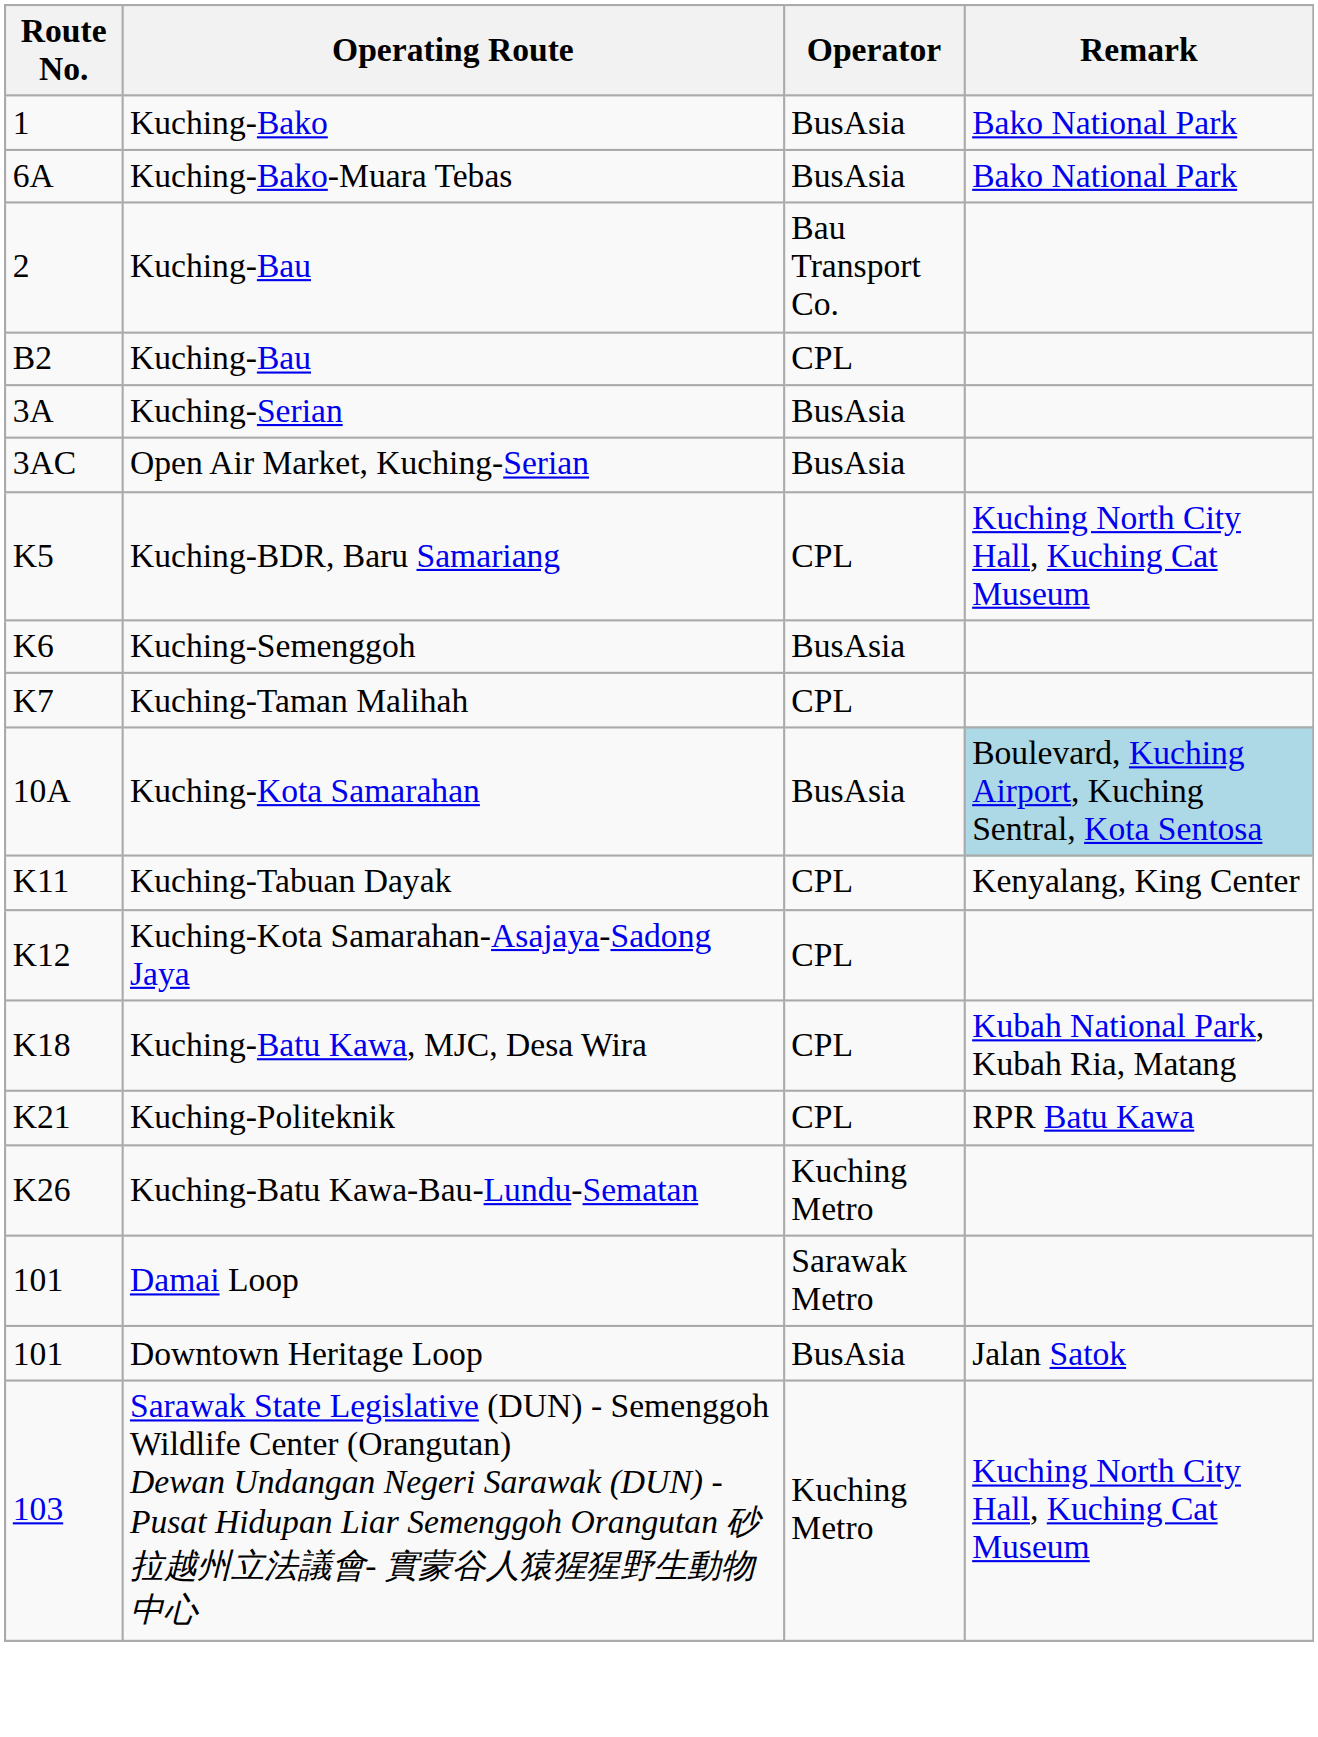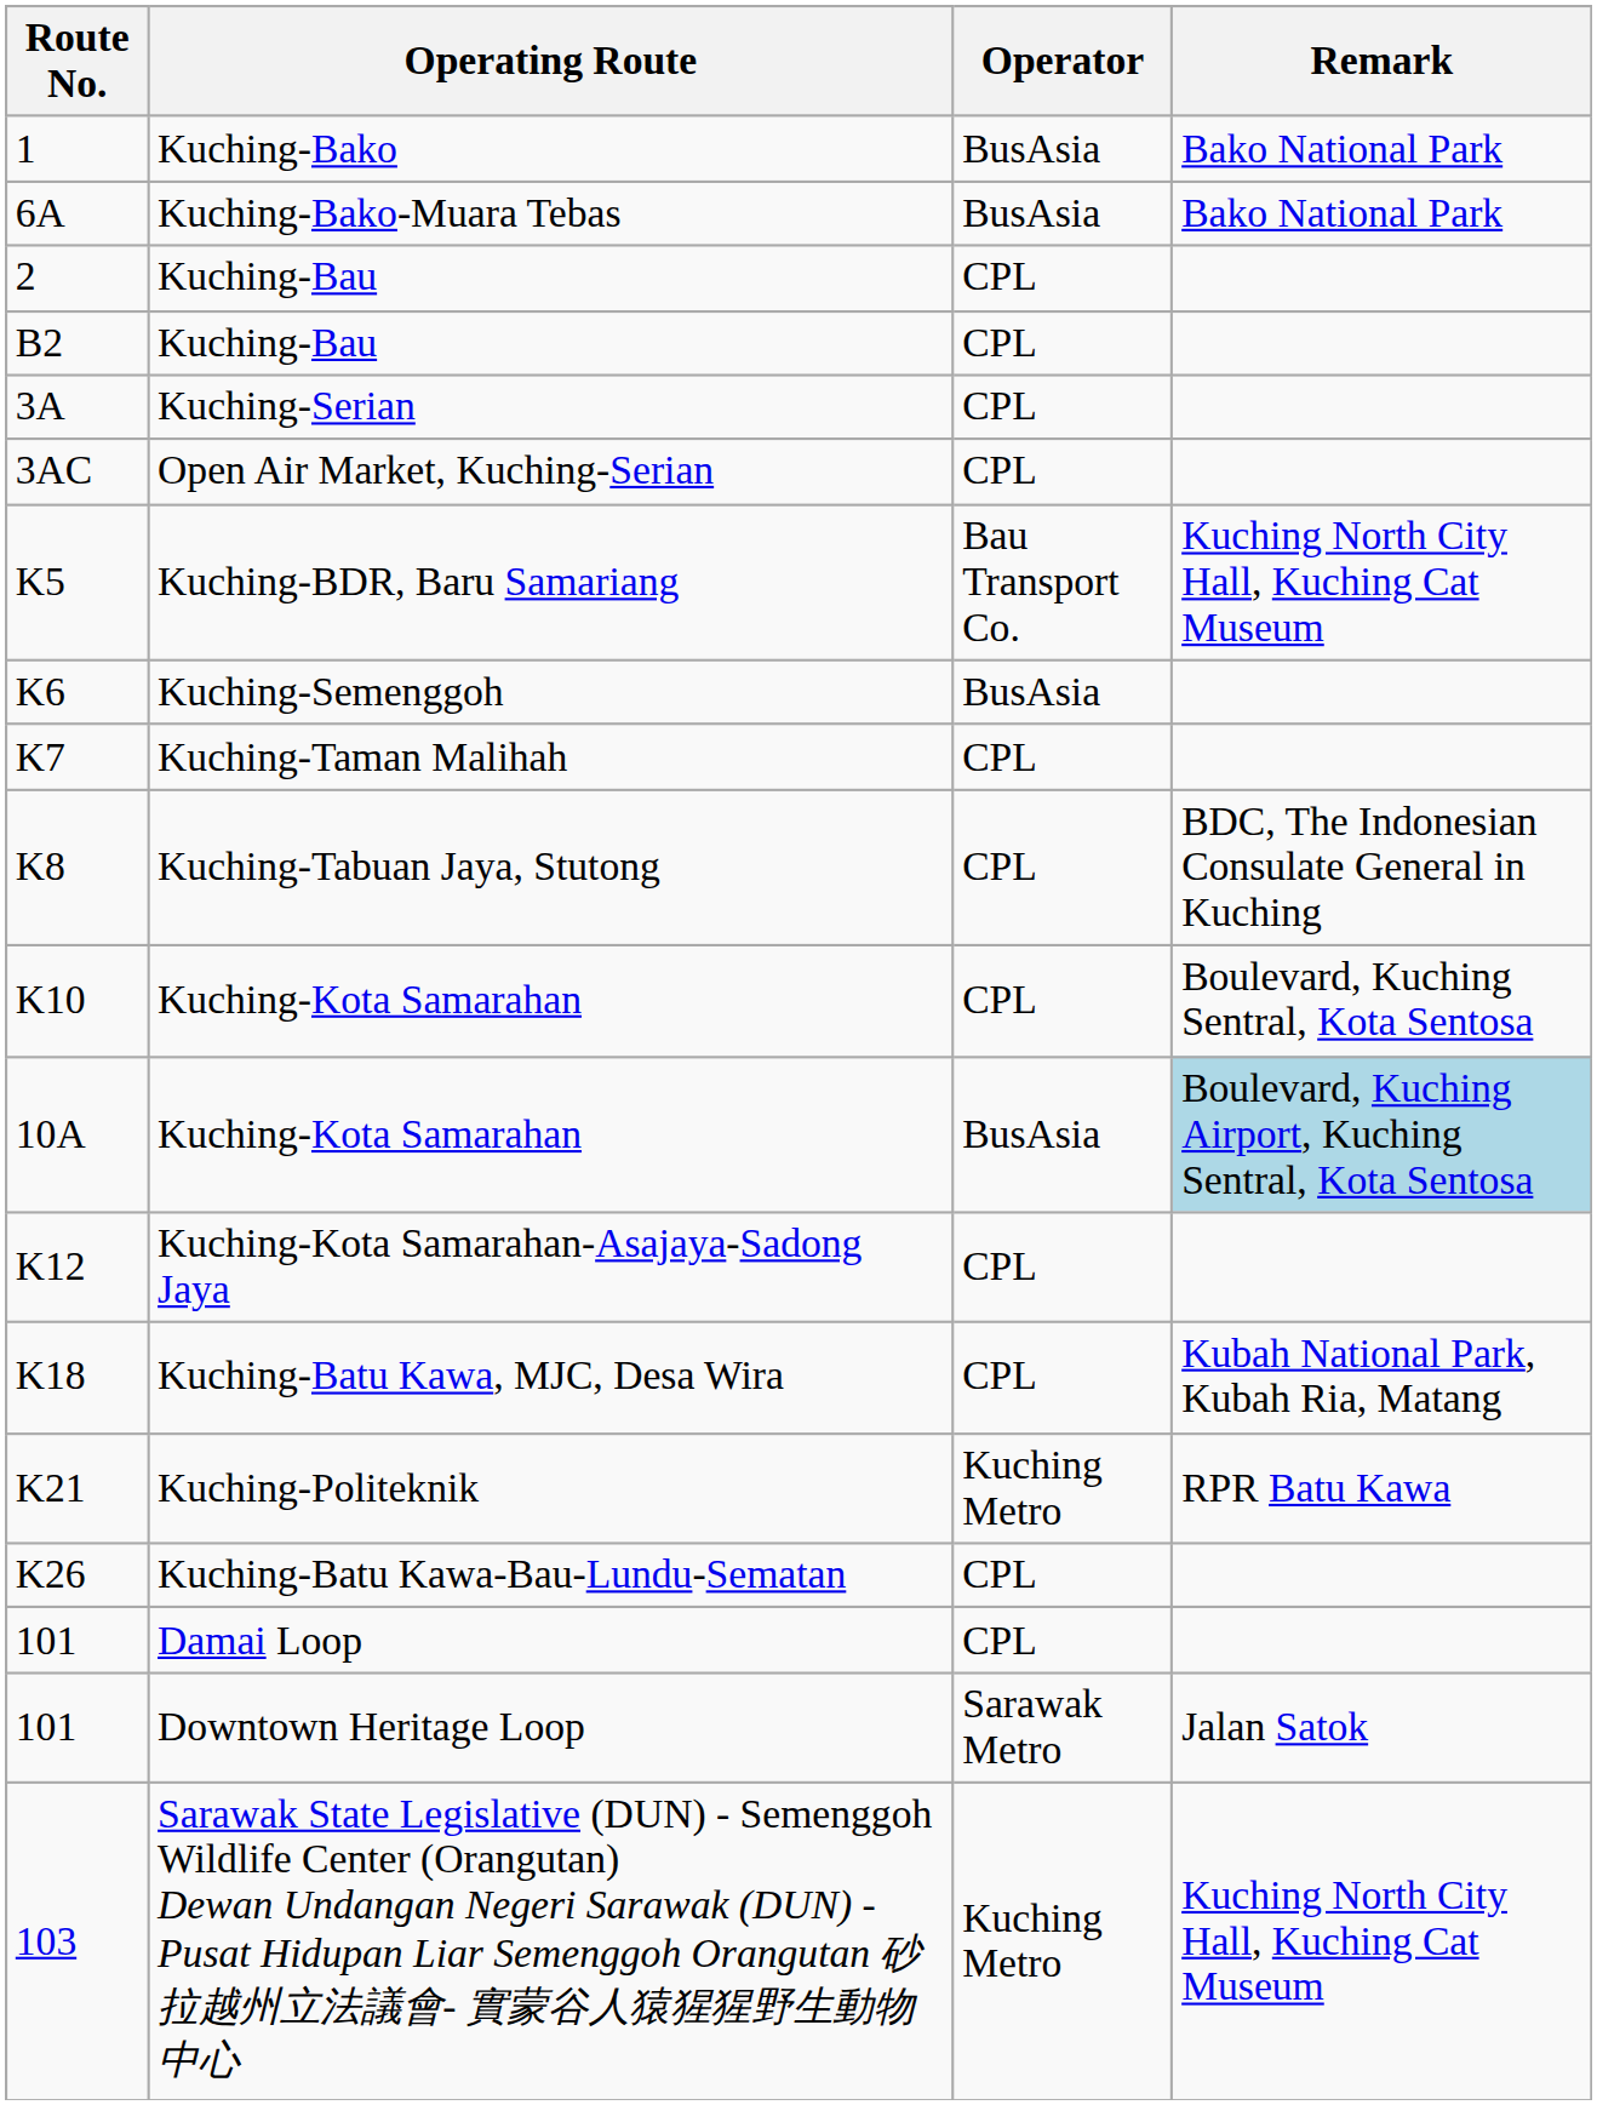2 / Kuching-Bau | Operator: Bau Transport Co. -> CPL
Kuching-Serian | Operator: BusAsia -> CPL
Open Air Market, Kuching-Serian | Operator: BusAsia -> CPL
Kuching-BDR, Baru Samariang | Operator: CPL -> Bau Transport Co.
+ row: K8 | Kuching-Tabuan Jaya, Stutong | CPL | BDC, The Indonesian Consulate General in Kuching
+ row: K10 | Kuching-Kota Samarahan | CPL | Boulevard, Kuching Sentral, Kota Sentosa
- row: K11 | Kuching-Tabuan Dayak | CPL | Kenyalang, King Center
Kuching-Politeknik | Operator: CPL -> Kuching Metro
Kuching-Batu Kawa-Bau-Lundu-Sematan | Operator: Kuching Metro -> CPL
Damai Loop | Operator: Sarawak Metro -> CPL
Downtown Heritage Loop | Operator: BusAsia -> Sarawak Metro
